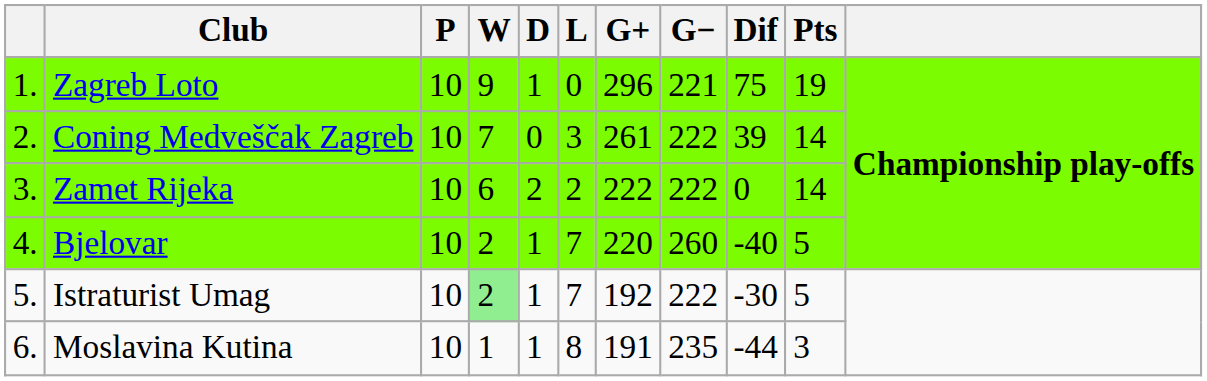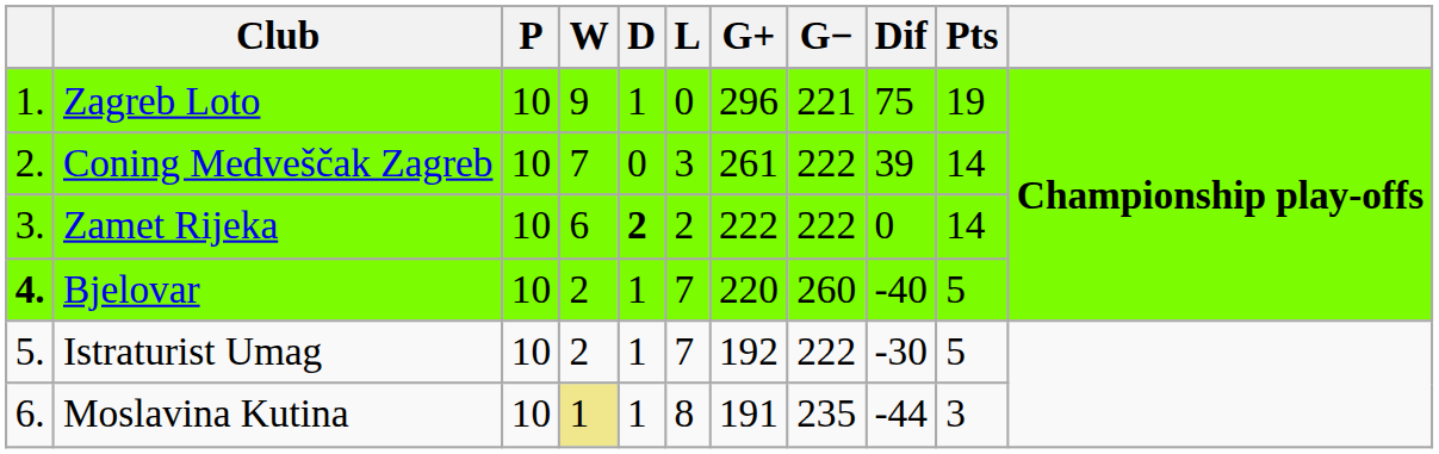Zamet Rijeka | D: normal -> bold
Bjelovar | column 1: normal -> bold
Istraturist Umag | W: lightgreen background -> no background
Moslavina Kutina | W: no background -> khaki background
